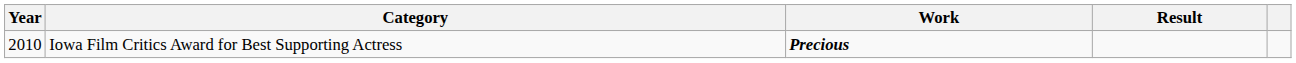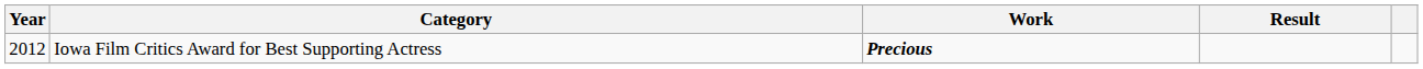Iowa Film Critics Award for Best Supporting Actress | Year: 2010 -> 2012
